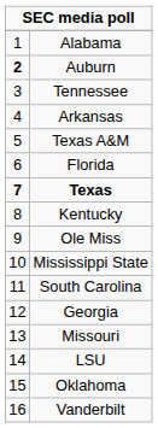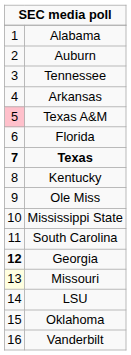Auburn | column 1: bold -> normal
Texas A&M | column 1: no background -> pink background
Georgia | column 1: normal -> bold
Missouri | column 1: no background -> lightyellow background
